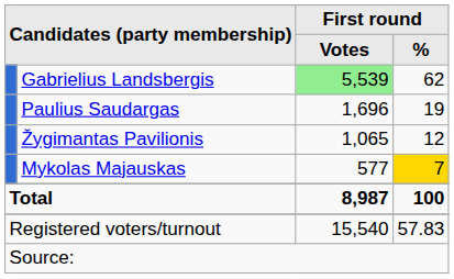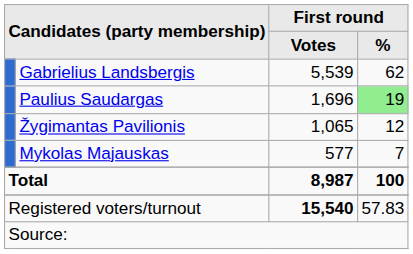Gabrielius Landsbergis | First round / Votes: lightgreen background -> no background
Paulius Saudargas | First round / %: no background -> lightgreen background
Mykolas Majauskas | First round / %: gold background -> no background
Registered voters/turnout | First round / Votes: normal -> bold
